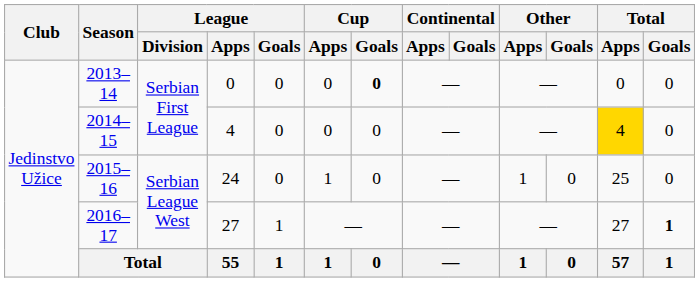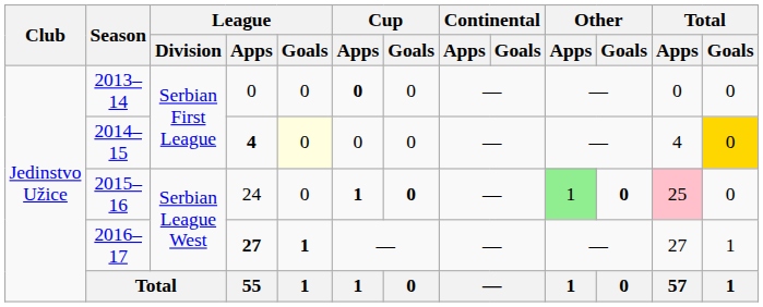2013–14 | Cup / Apps: normal -> bold
2013–14 | Cup / Goals: bold -> normal
2014–15 | League / Apps: normal -> bold
2014–15 | League / Goals: no background -> lightyellow background
2014–15 | Total / Apps: gold background -> no background
2014–15 | Total / Goals: no background -> gold background
2015–16 | Cup / Apps: normal -> bold
2015–16 | Cup / Goals: normal -> bold
2015–16 | Other / Apps: no background -> lightgreen background
2015–16 | Other / Goals: normal -> bold
2015–16 | Total / Apps: no background -> pink background
2016–17 | League / Apps: normal -> bold
2016–17 | League / Goals: normal -> bold
2016–17 | Total / Goals: bold -> normal
